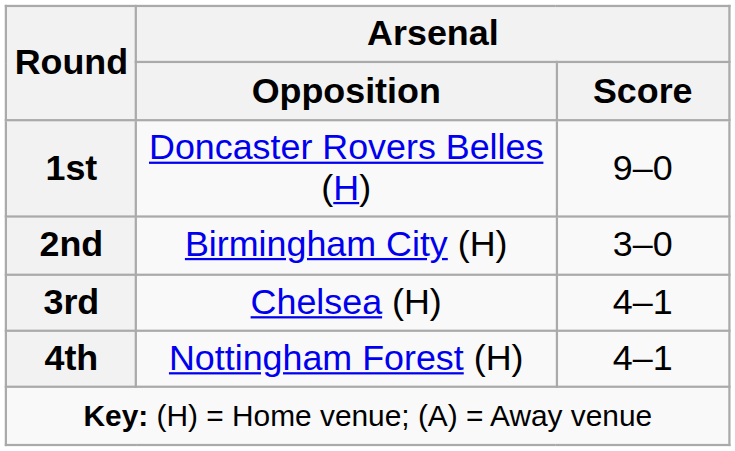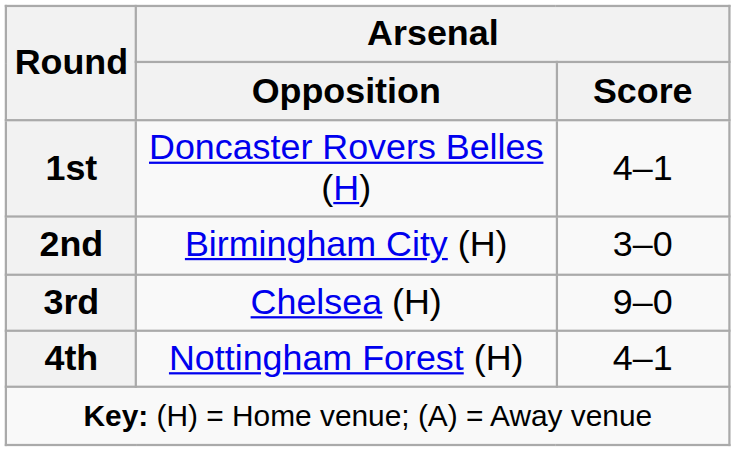1st | Arsenal / Score: 9–0 -> 4–1
3rd | Arsenal / Score: 4–1 -> 9–0
